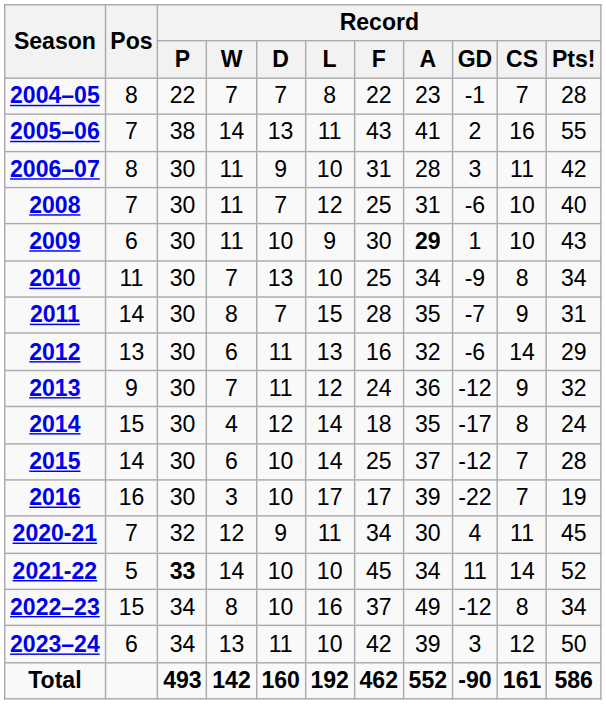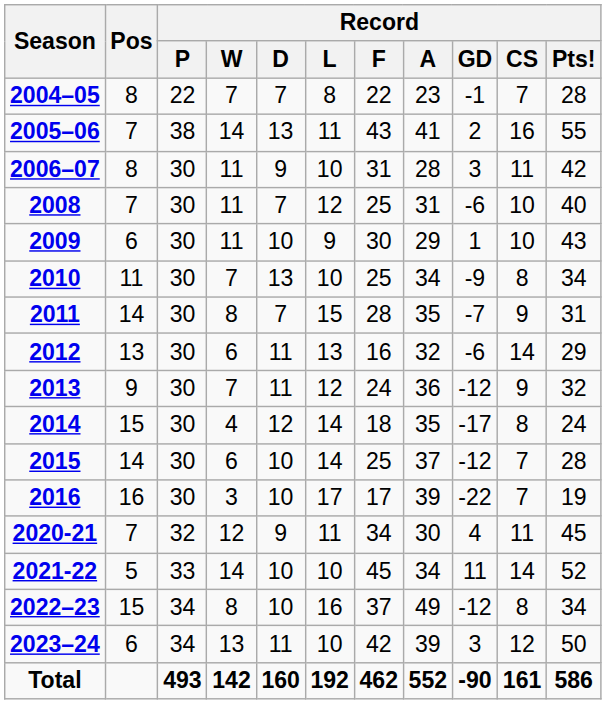2009 | Record / A: bold -> normal
2021-22 | Record / P: bold -> normal
